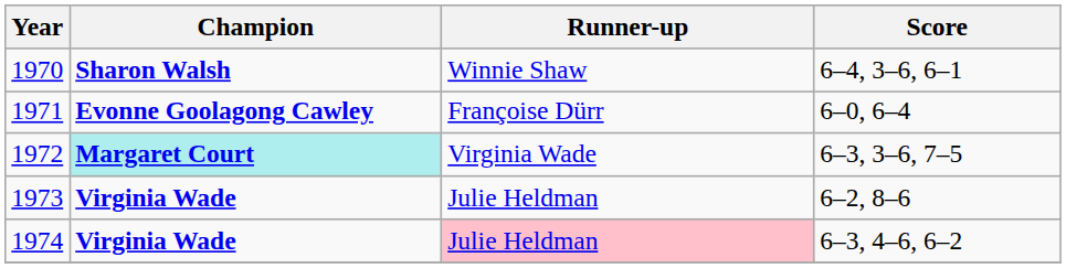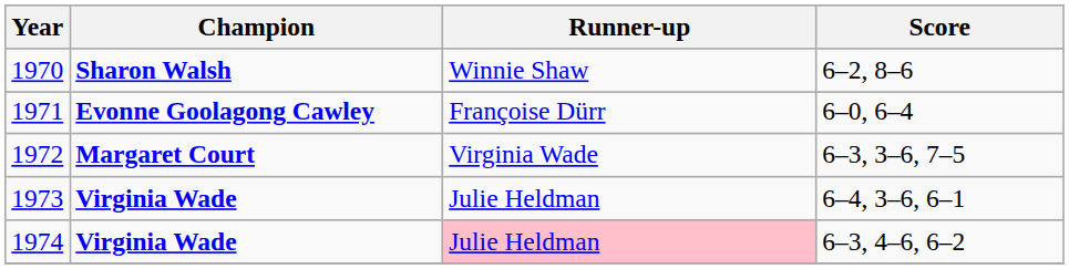1970 | Score: 6–4, 3–6, 6–1 -> 6–2, 8–6
1972 | Champion: paleturquoise background -> no background
1973 | Score: 6–2, 8–6 -> 6–4, 3–6, 6–1
